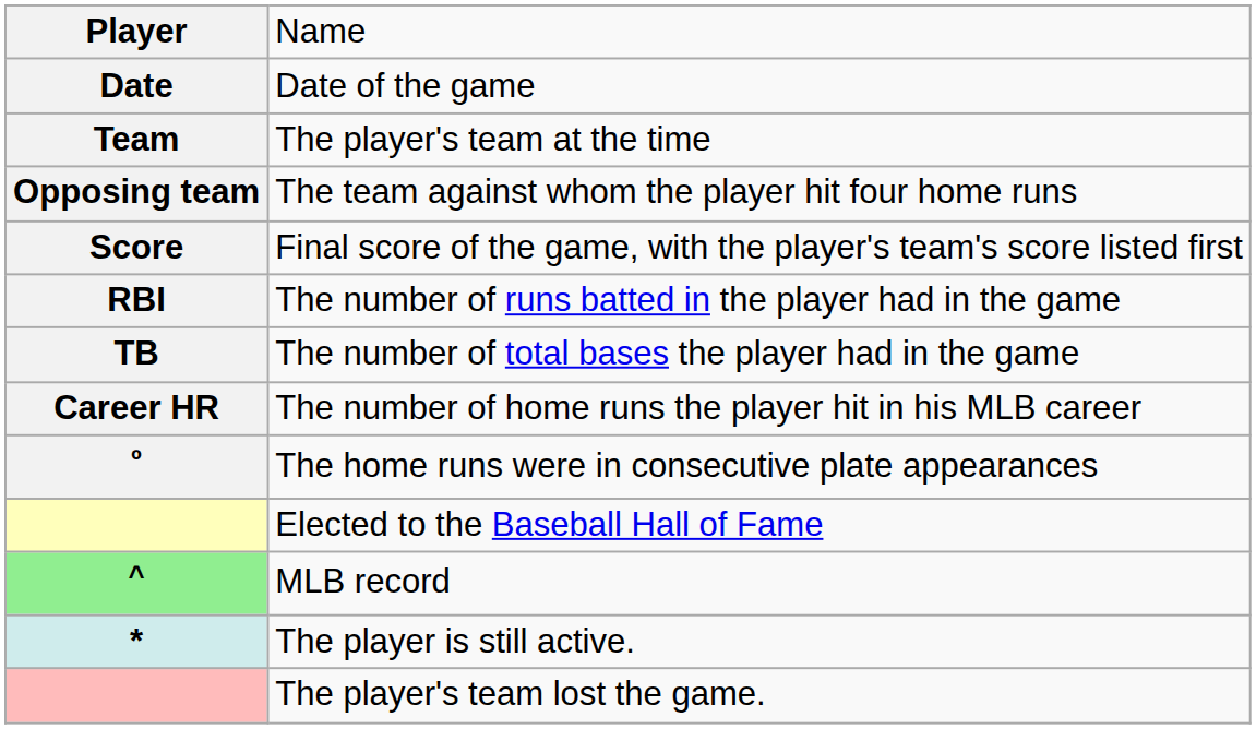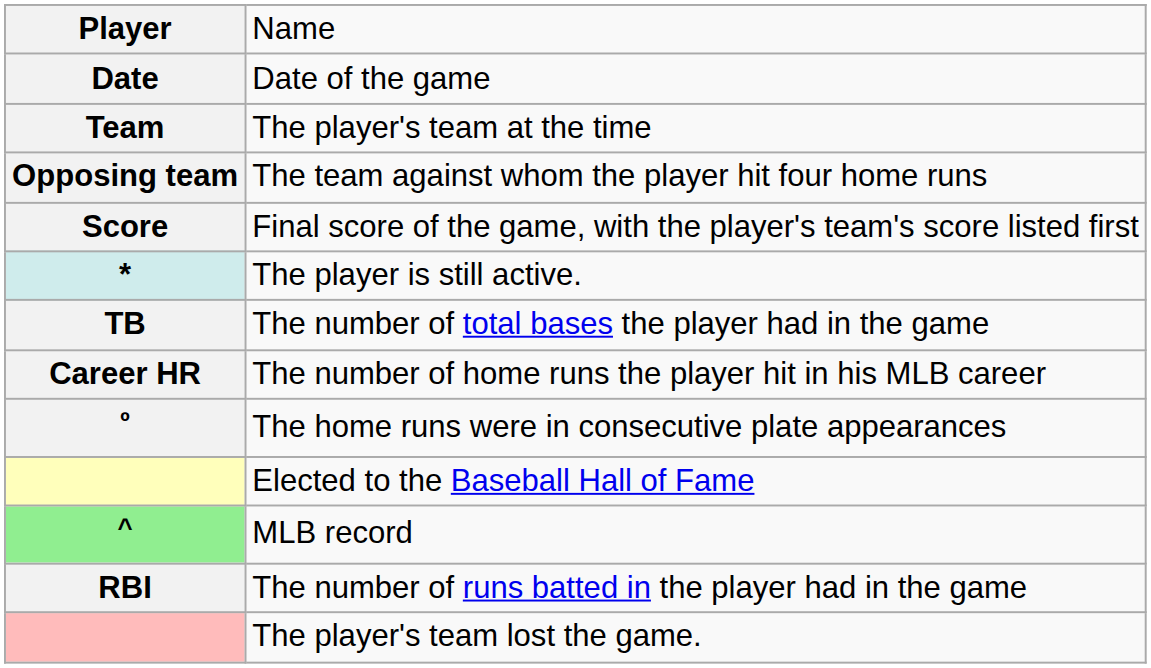rows swapped: The number of runs batted in the player had in the game <-> The player is still active.
